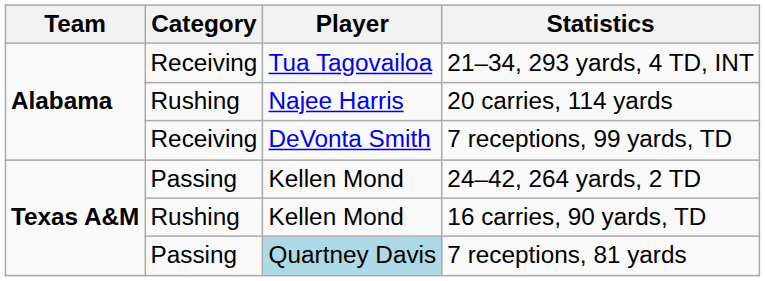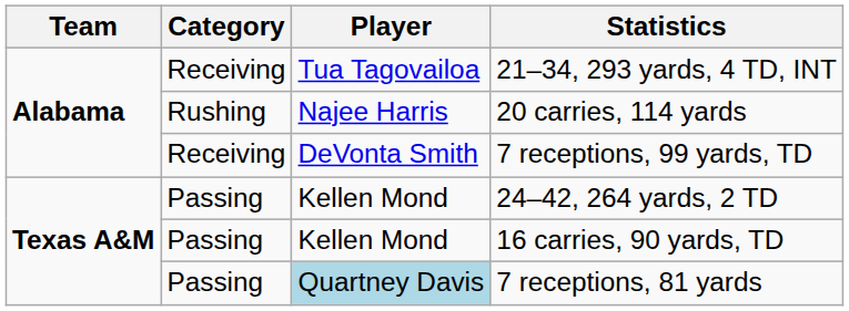16 carries, 90 yards, TD | Category: Rushing -> Passing
